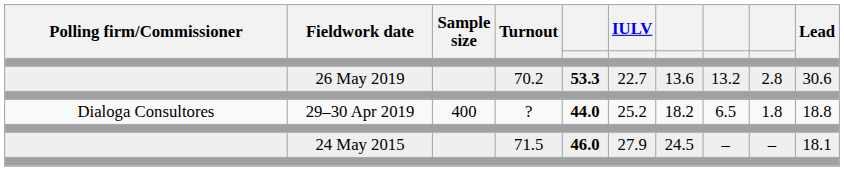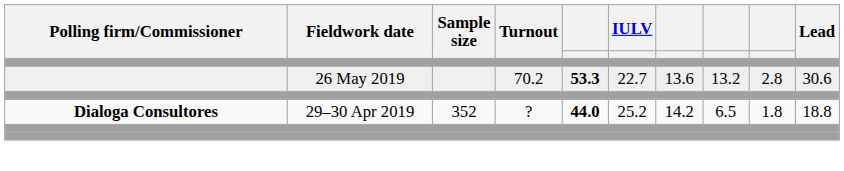29–30 Apr 2019 | Polling firm/Commissioner: normal -> bold
29–30 Apr 2019 | Sample size: 400 -> 352
29–30 Apr 2019 | column 7: 18.2 -> 14.2
- row: 24 May 2015 | 71.5 | 46.0 | 27.9 | 24.5 | – | – | 18.1
